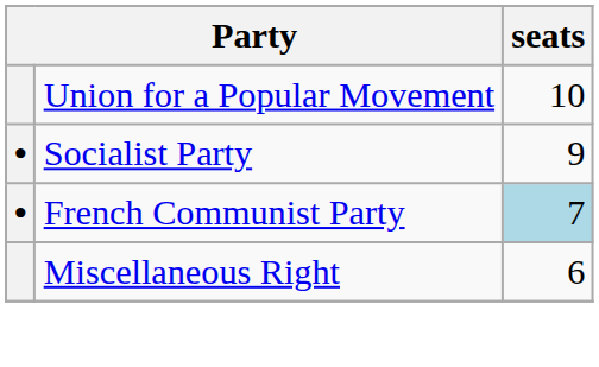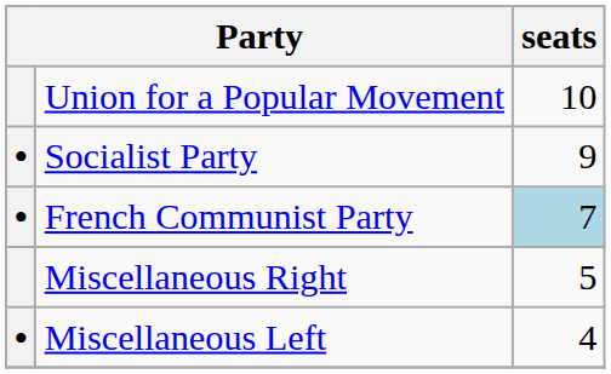Miscellaneous Right | seats: 6 -> 5
+ row: • | Miscellaneous Left | 4
